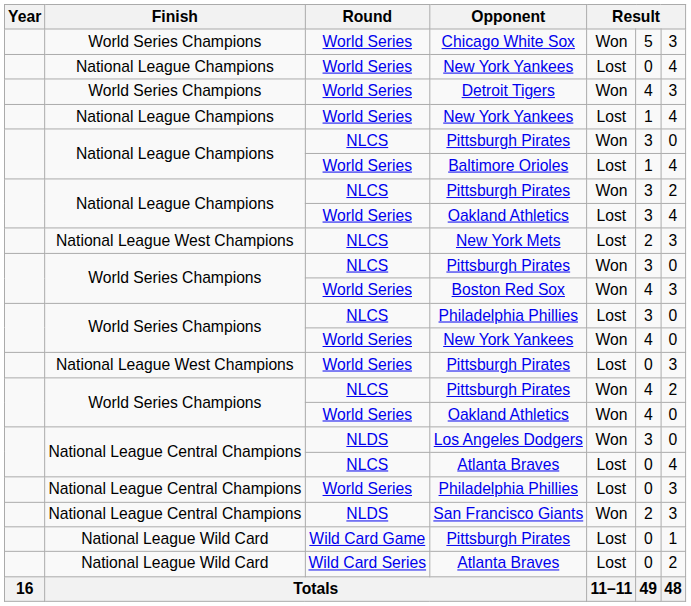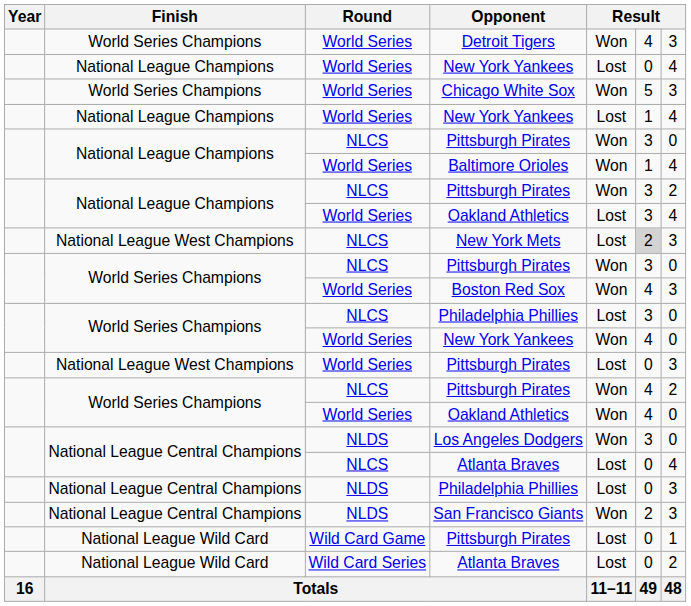rows swapped: Chicago White Sox <-> Detroit Tigers
Baltimore Orioles | column 5: Lost -> Won
New York Mets | column 6: no background -> lightgrey background
National League Central Champions / Philadelphia Phillies | Round: World Series -> NLDS
